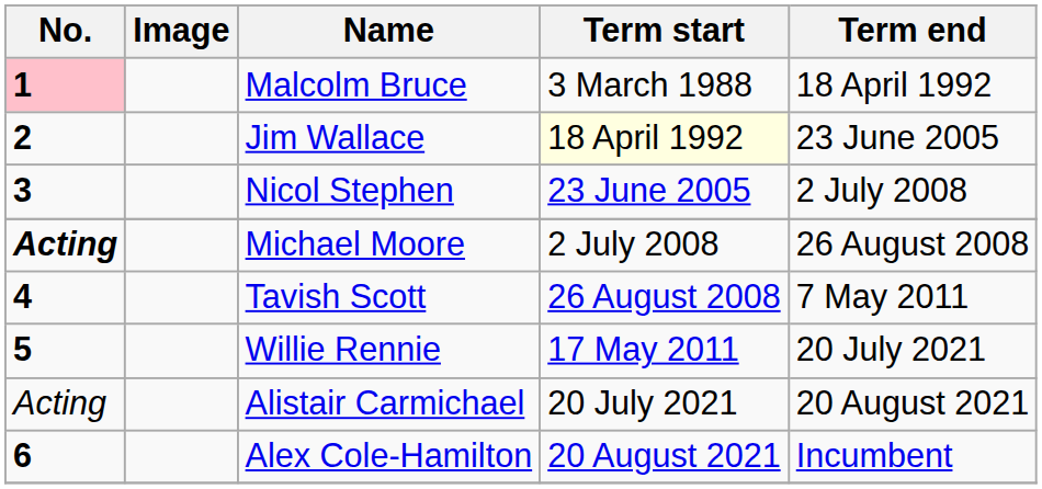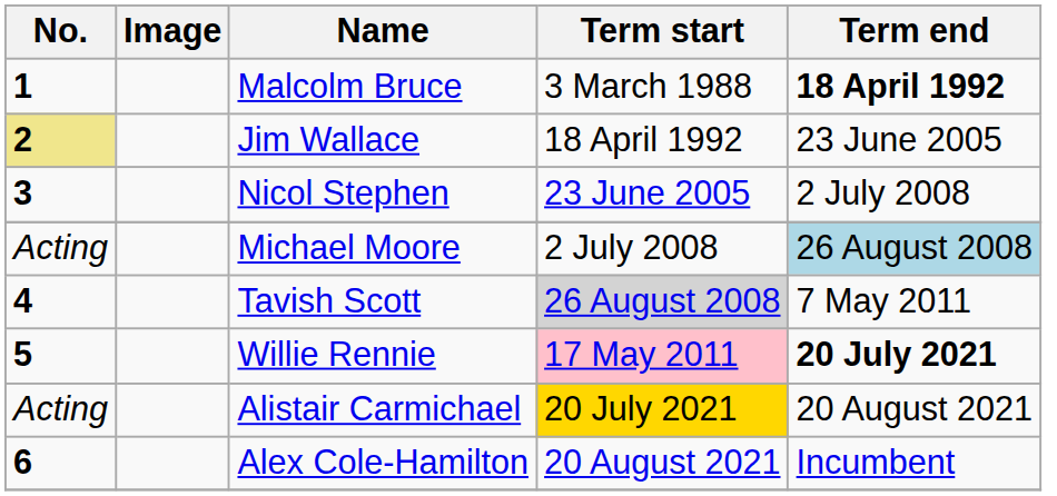Malcolm Bruce | No.: pink background -> no background
Malcolm Bruce | Term end: normal -> bold
Jim Wallace | No.: no background -> khaki background
Jim Wallace | Term start: lightyellow background -> no background
Michael Moore | No.: bold -> normal
Michael Moore | Term end: no background -> lightblue background
Tavish Scott | Term start: no background -> lightgrey background
Willie Rennie | Term start: no background -> pink background
Willie Rennie | Term end: normal -> bold
Alistair Carmichael | Term start: no background -> gold background
